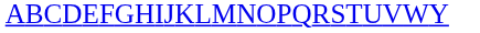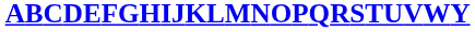row 1 | column 1: normal -> bold
